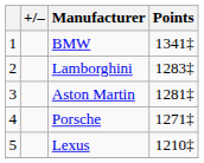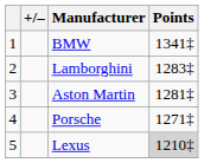Lexus | Points: no background -> lightgrey background
